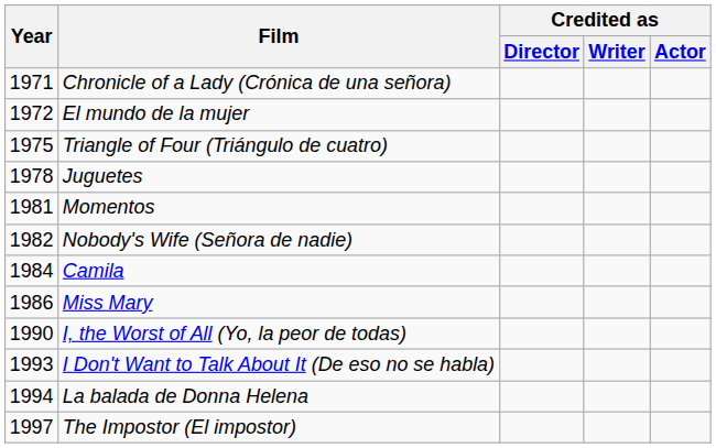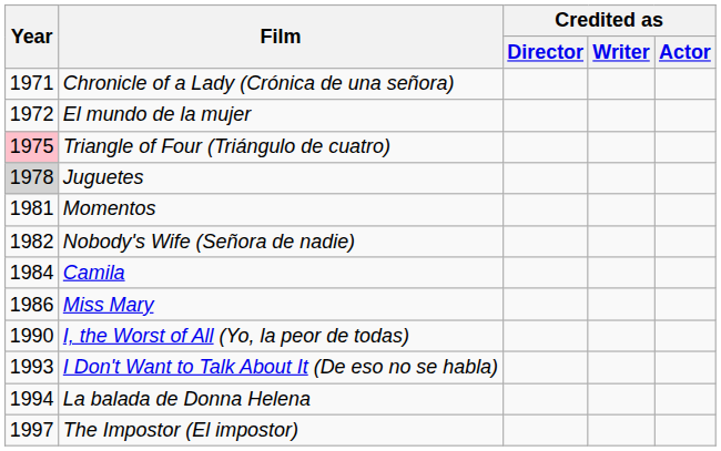Triangle of Four (Triángulo de cuatro) | Year: no background -> pink background
Juguetes | Year: no background -> lightgrey background
